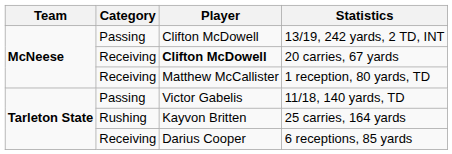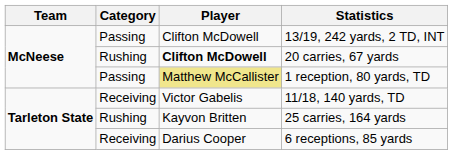20 carries, 67 yards | Category: Receiving -> Rushing
1 reception, 80 yards, TD | Category: Receiving -> Passing
1 reception, 80 yards, TD | Player: no background -> khaki background
11/18, 140 yards, TD | Category: Passing -> Receiving
